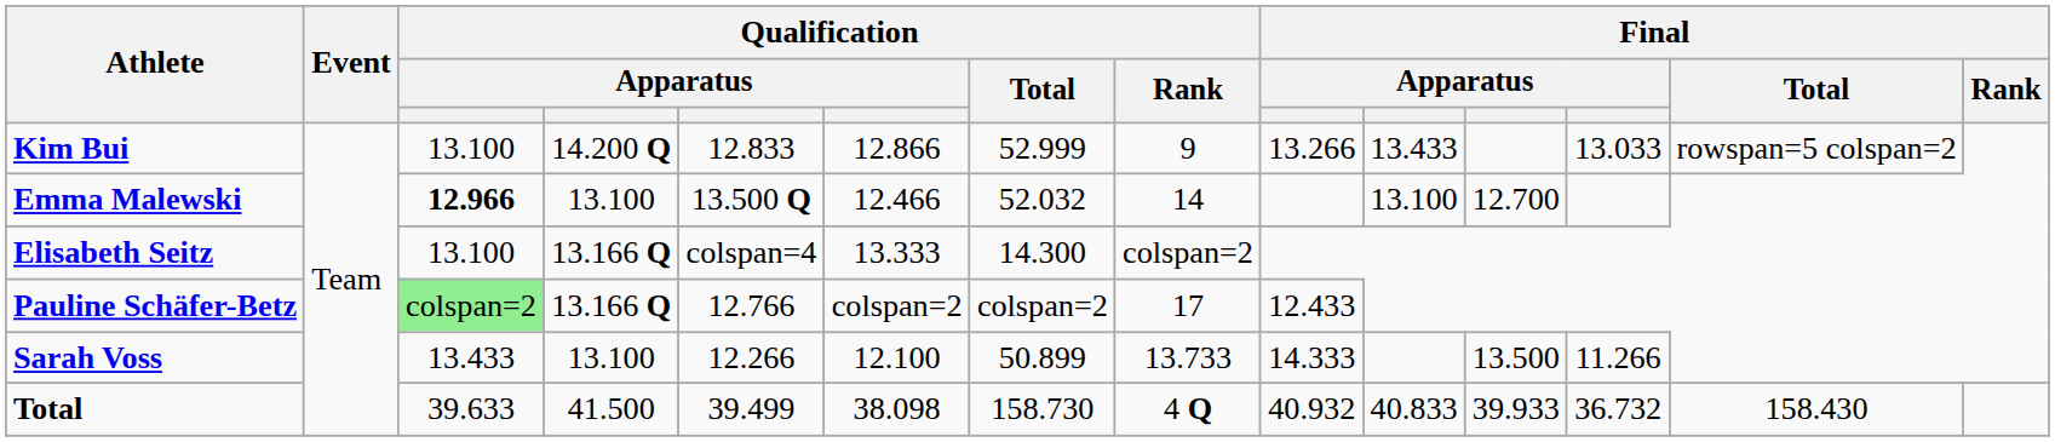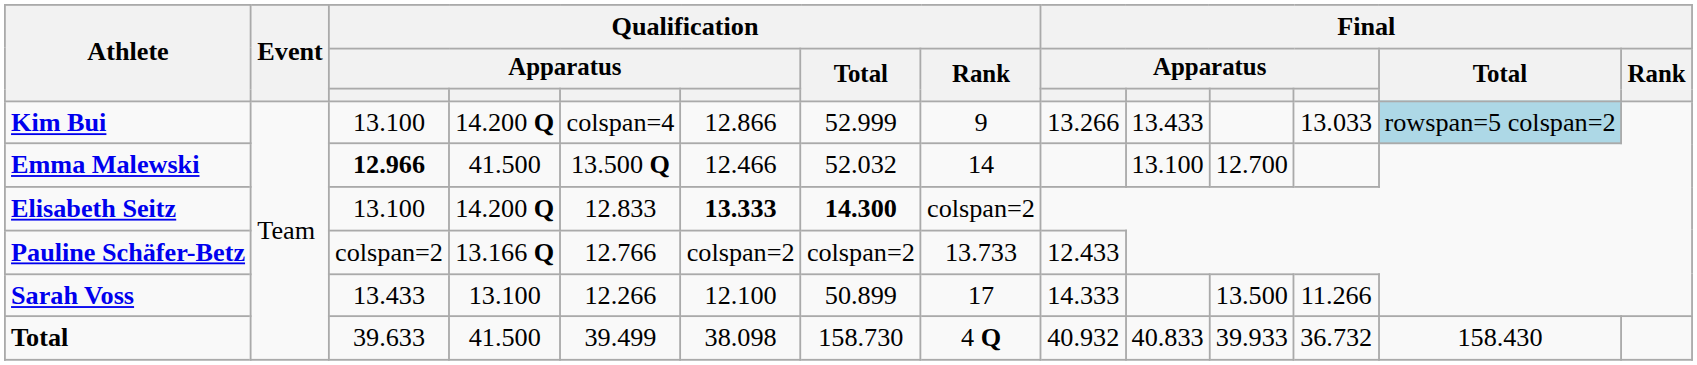Kim Bui | column 5: 12.833 -> colspan=4
Kim Bui | Final / Total: no background -> lightblue background
Emma Malewski | column 4: 13.100 -> 41.500
Elisabeth Seitz | column 4: 13.166 Q -> 14.200 Q
Elisabeth Seitz | column 5: colspan=4 -> 12.833
Elisabeth Seitz | column 6: normal -> bold
Elisabeth Seitz | Qualification / Total: normal -> bold
Pauline Schäfer-Betz | column 3: lightgreen background -> no background
Pauline Schäfer-Betz | Qualification / Rank: 17 -> 13.733
Sarah Voss | Qualification / Rank: 13.733 -> 17
